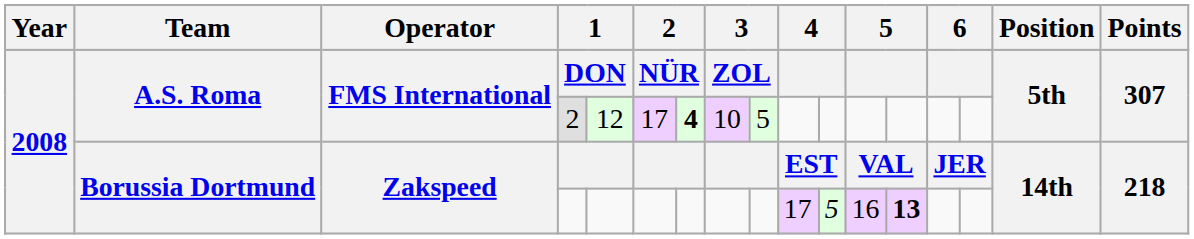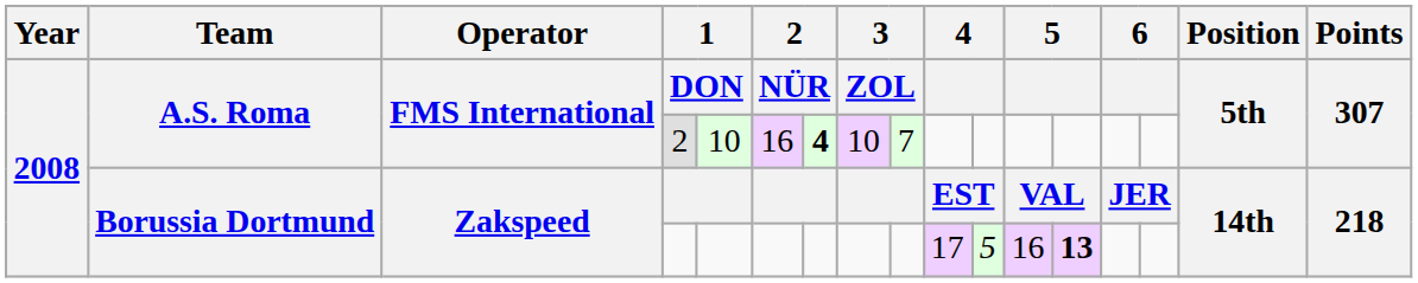row 3 | column 5: 12 -> 10
row 3 | column 6: 17 -> 16
row 3 | column 9: 5 -> 7
